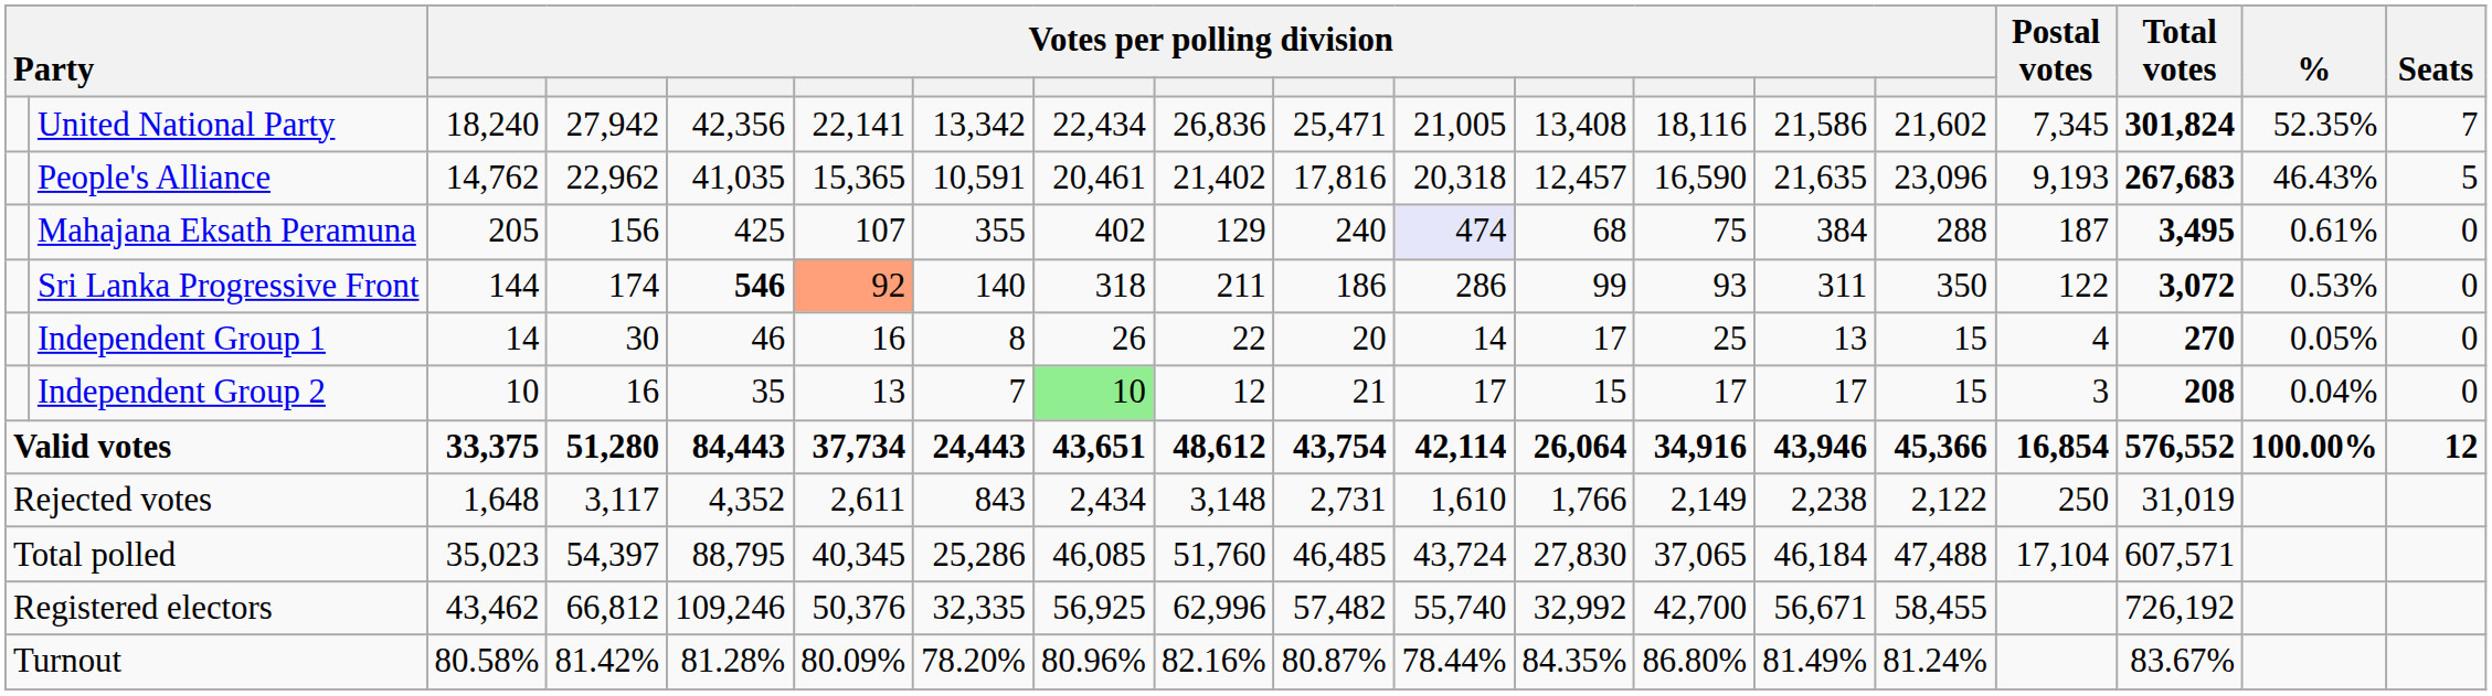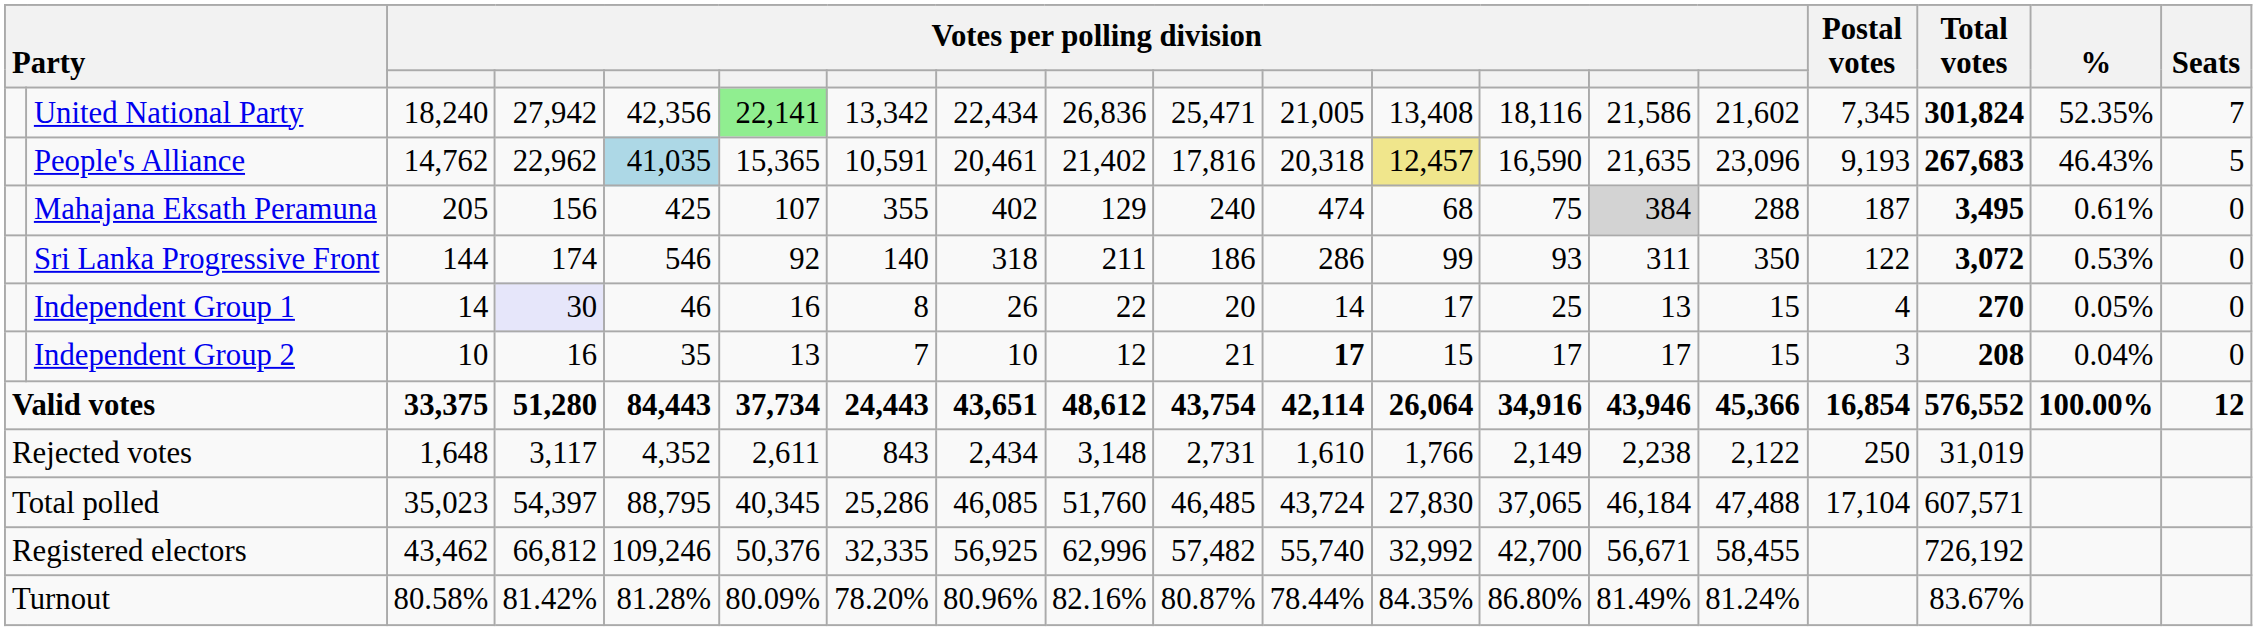United National Party | column 6: no background -> lightgreen background
People's Alliance | column 5: no background -> lightblue background
People's Alliance | column 12: no background -> khaki background
Mahajana Eksath Peramuna | column 11: lavender background -> no background
Mahajana Eksath Peramuna | column 14: no background -> lightgrey background
Sri Lanka Progressive Front | column 5: bold -> normal
Sri Lanka Progressive Front | column 6: lightsalmon background -> no background
Independent Group 1 | column 4: no background -> lavender background
Independent Group 2 | column 8: lightgreen background -> no background
Independent Group 2 | column 11: normal -> bold
